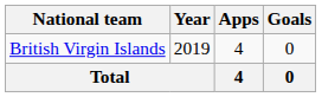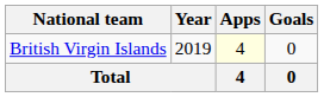British Virgin Islands | Apps: no background -> lightyellow background
